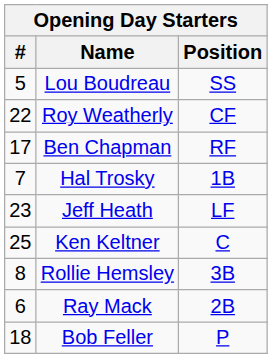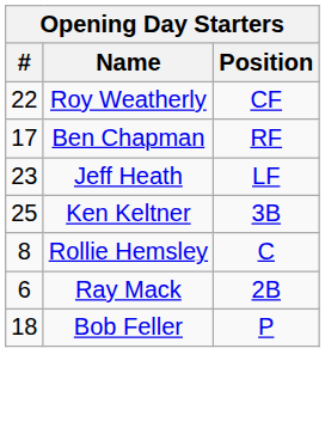- row: 5 | Lou Boudreau | SS
- row: 7 | Hal Trosky | 1B
Ken Keltner | Position: C -> 3B
Rollie Hemsley | Position: 3B -> C
